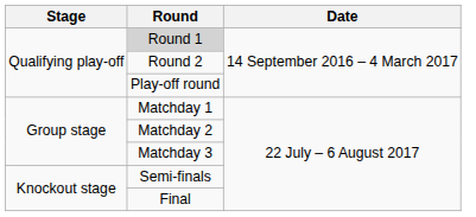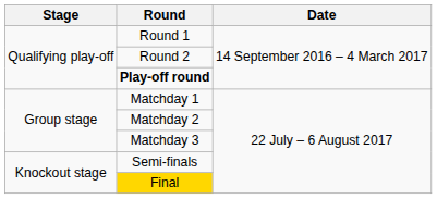Round 1 | Round: lightgrey background -> no background
Play-off round | Round: normal -> bold
Final | Round: no background -> gold background
